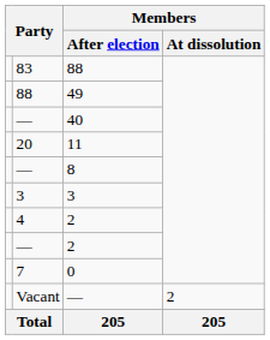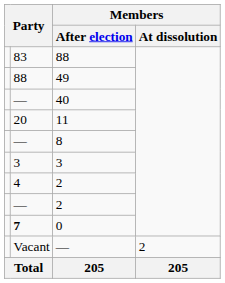0 | column 2: normal -> bold
